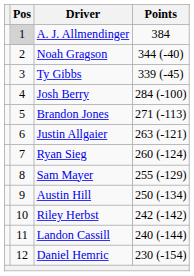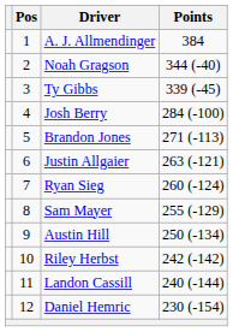A. J. Allmendinger | Pos: lightgrey background -> no background
